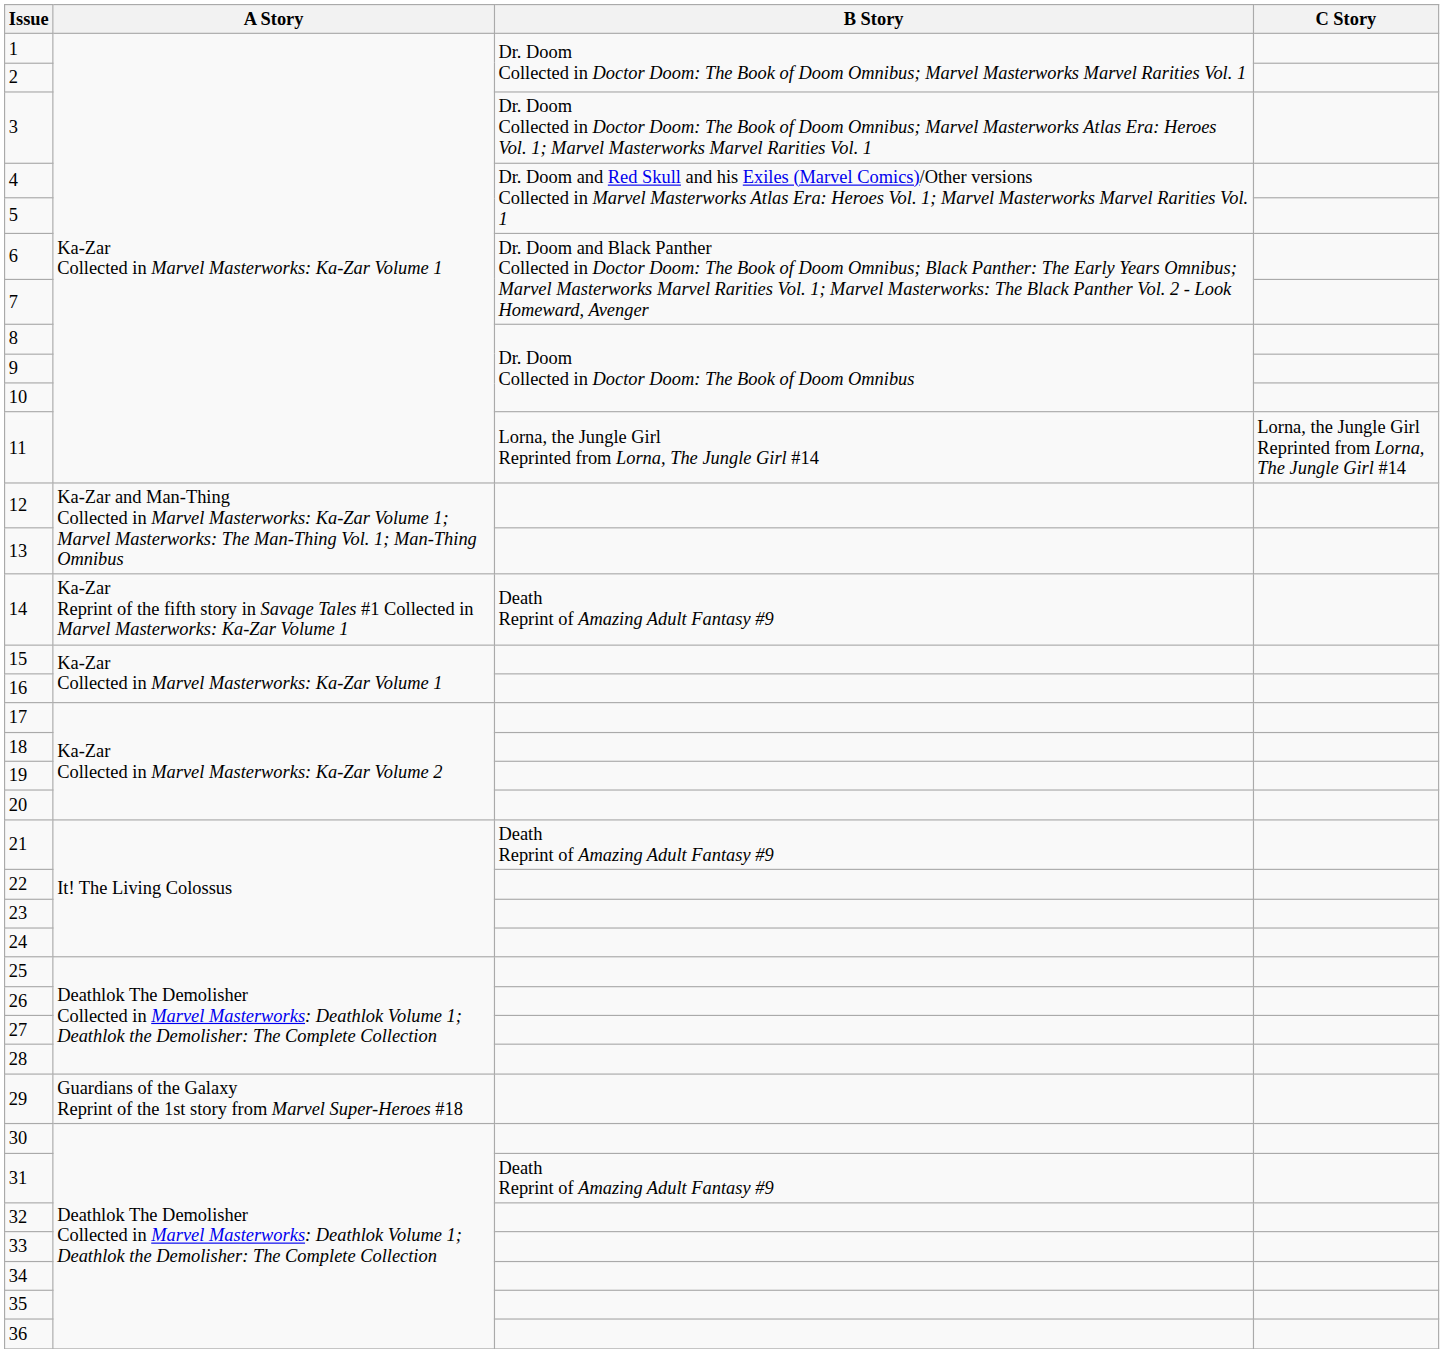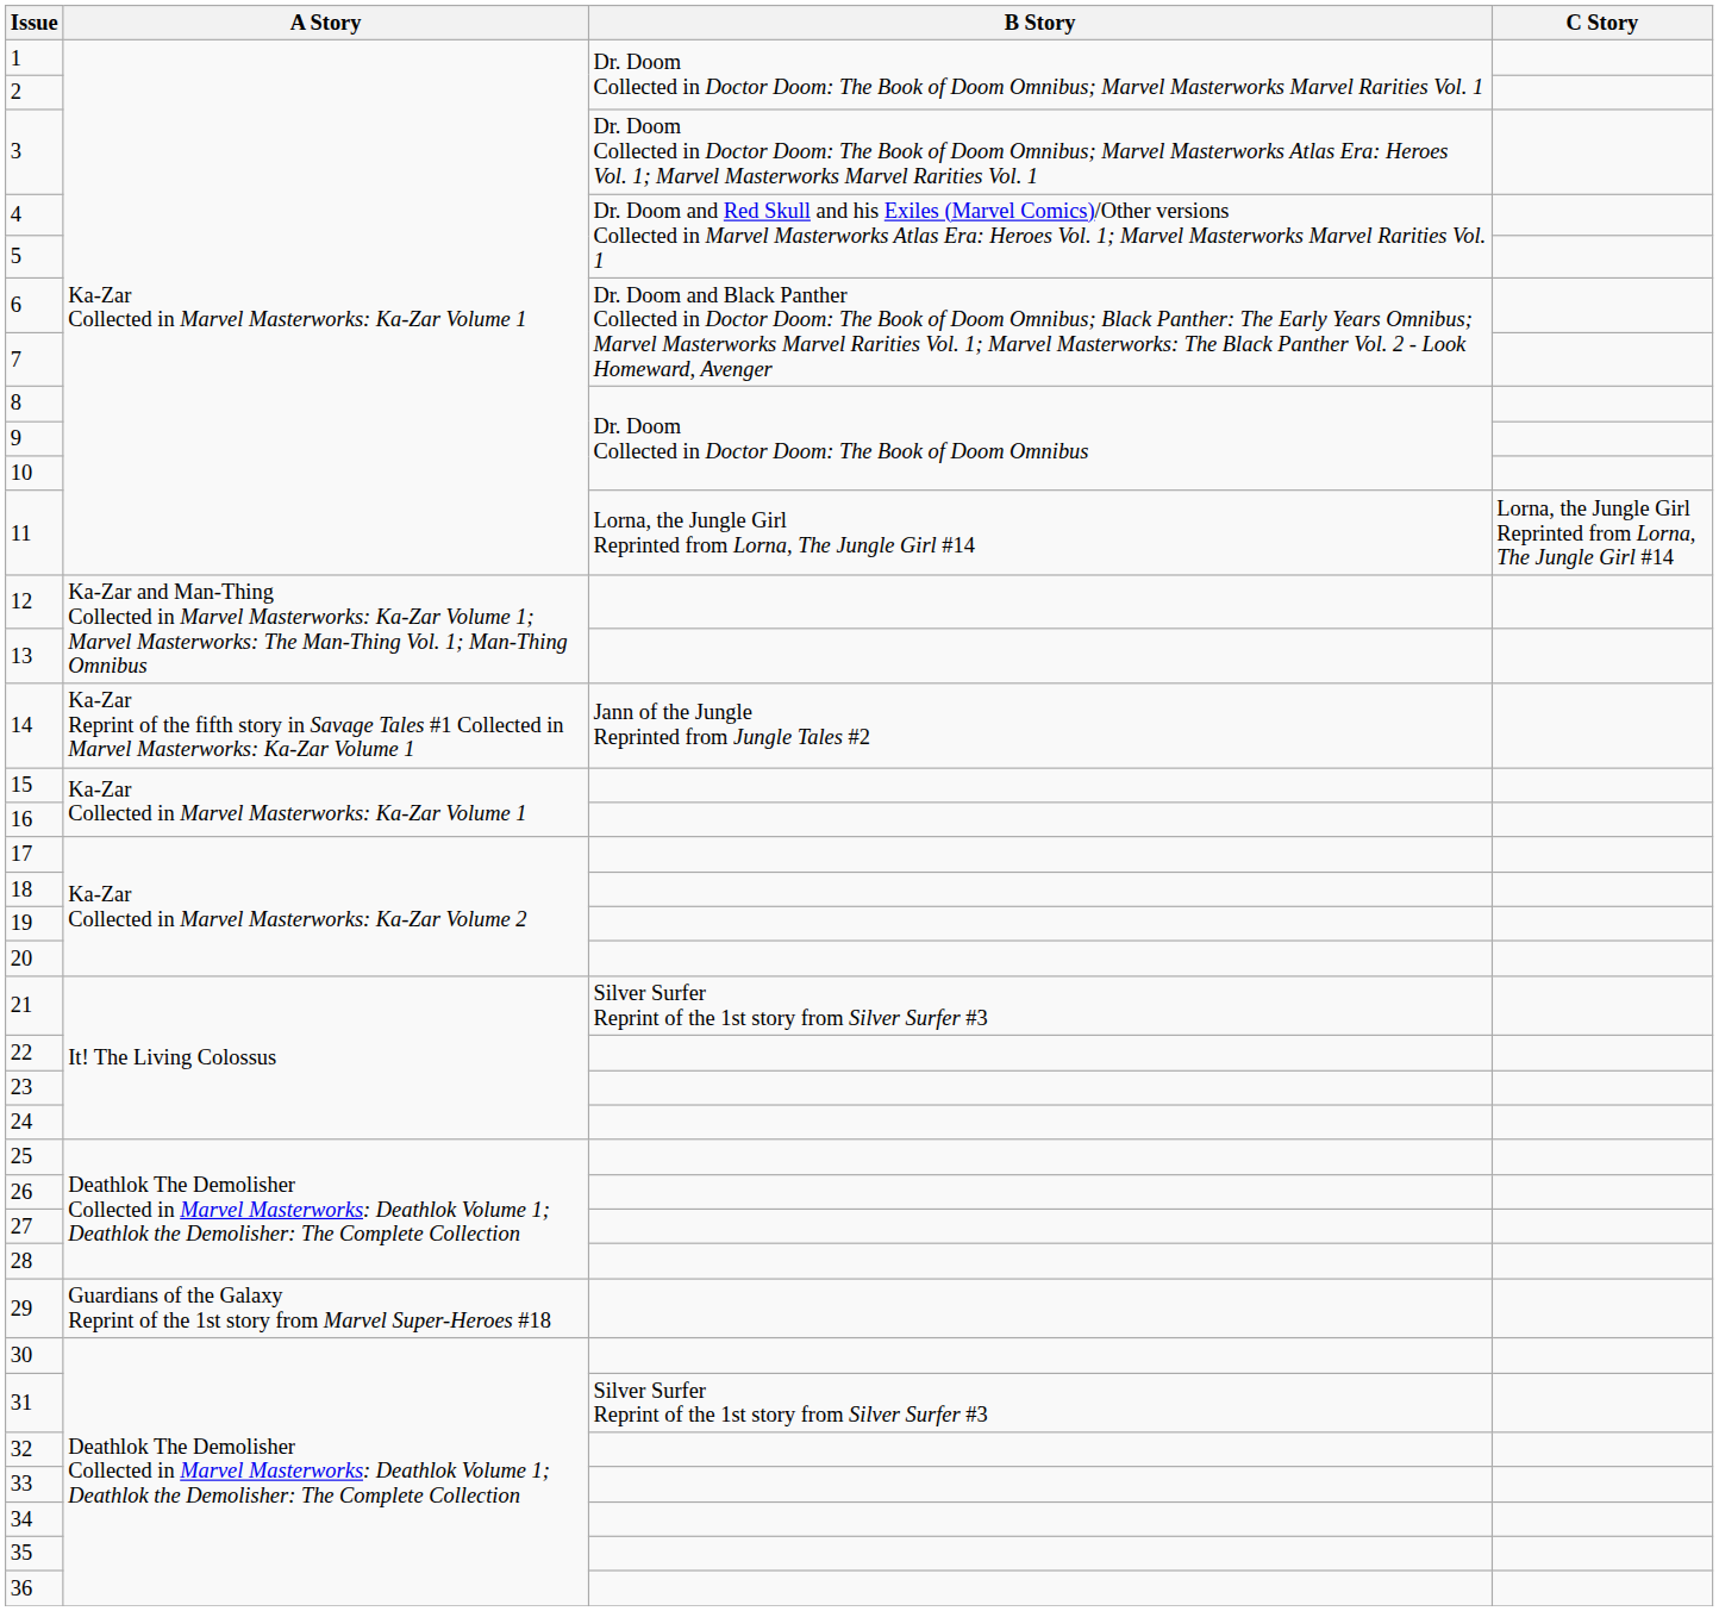14 | B Story: Death Reprint of Amazing Adult Fantasy #9 -> Jann of the Jungle Reprinted from Jungle Tales #2
21 | B Story: Death Reprint of Amazing Adult Fantasy #9 -> Silver Surfer Reprint of the 1st story from Silver Surfer #3
31 | B Story: Death Reprint of Amazing Adult Fantasy #9 -> Silver Surfer Reprint of the 1st story from Silver Surfer #3
